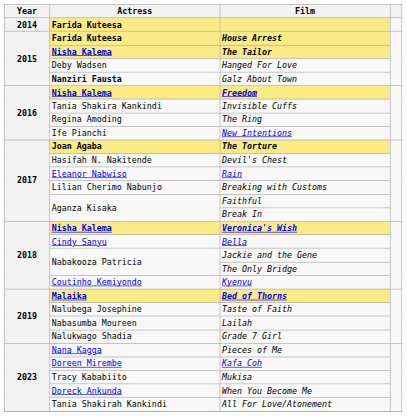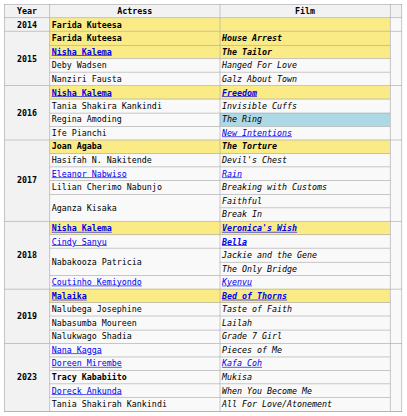Galz About Town | Actress: bold -> normal
The Ring | Film: no background -> lightblue background
Bella | Film: normal -> bold
Mukisa | Actress: normal -> bold
